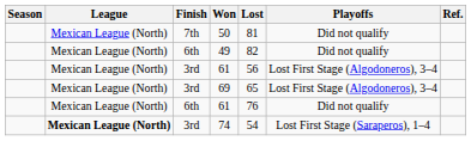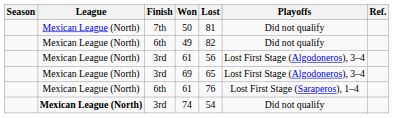6th / 61 | Playoffs: Did not qualify -> Lost First Stage (Saraperos), 1–4
74 | Playoffs: Lost First Stage (Saraperos), 1–4 -> Did not qualify
